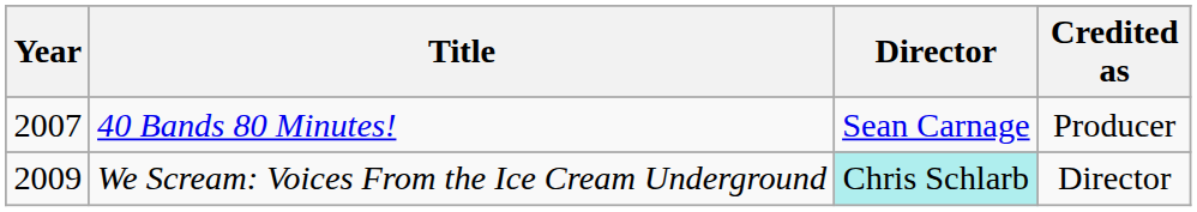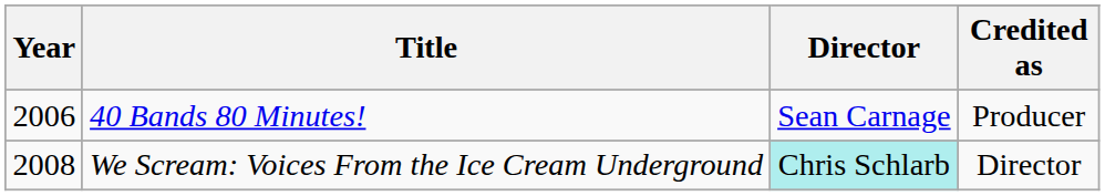40 Bands 80 Minutes! | Year: 2007 -> 2006
We Scream: Voices From the Ice Cream Underground | Year: 2009 -> 2008
